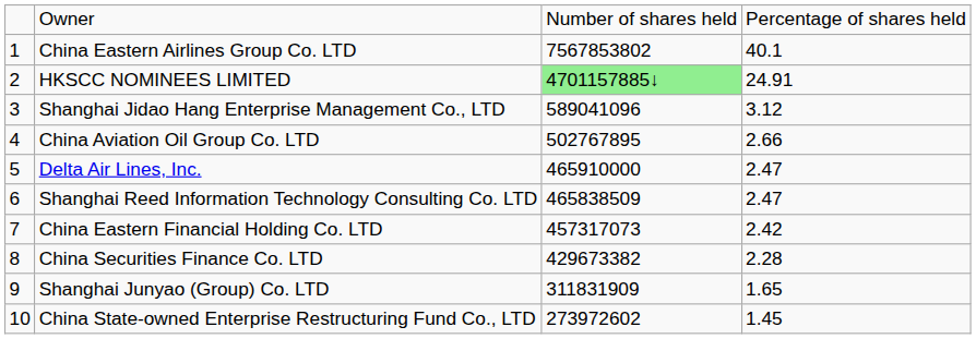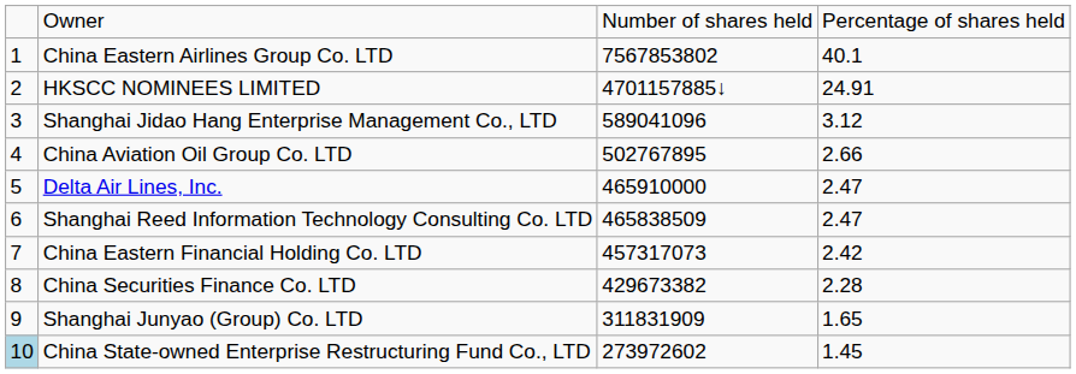HKSCC NOMINEES LIMITED | column 3: lightgreen background -> no background
China State-owned Enterprise Restructuring Fund Co., LTD | column 1: no background -> lightblue background
